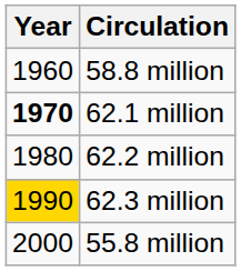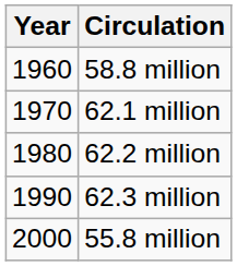62.1 million | Year: bold -> normal
62.3 million | Year: gold background -> no background
